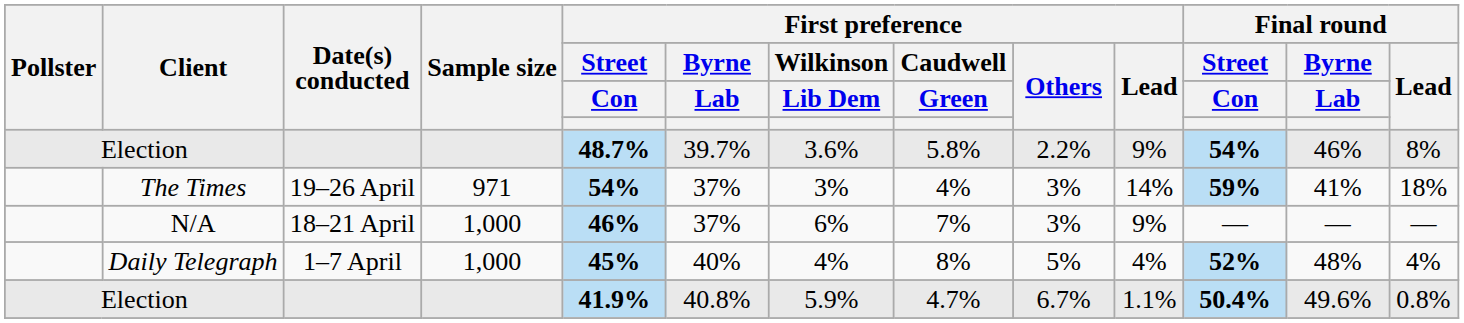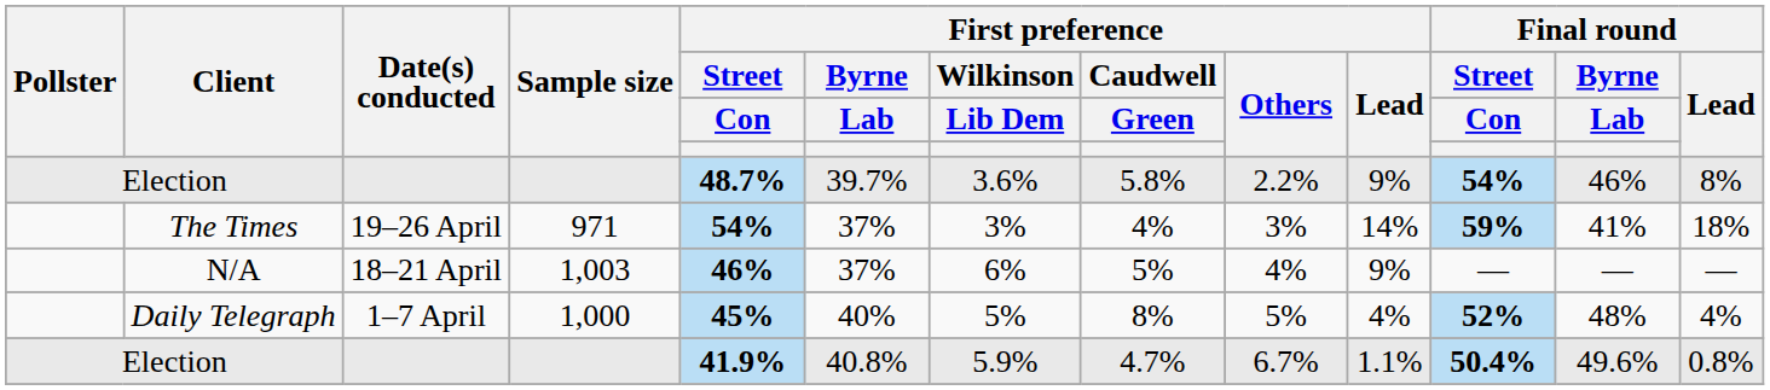N/A | Sample size: 1,000 -> 1,003
N/A | First preference / Caudwell / Green: 7% -> 5%
N/A | First preference / Others: 3% -> 4%
Daily Telegraph | First preference / Wilkinson / Lib Dem: 4% -> 5%
